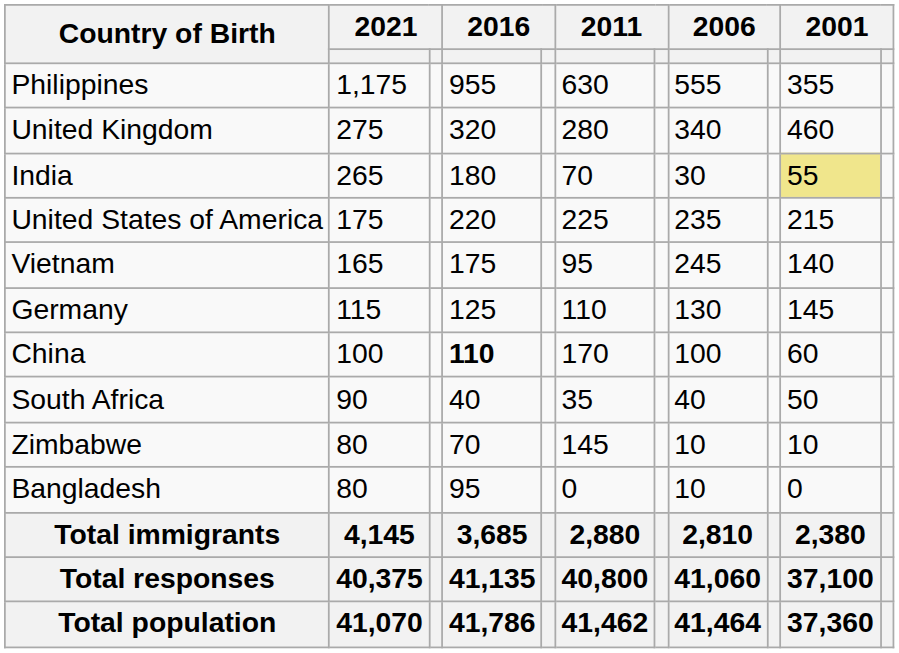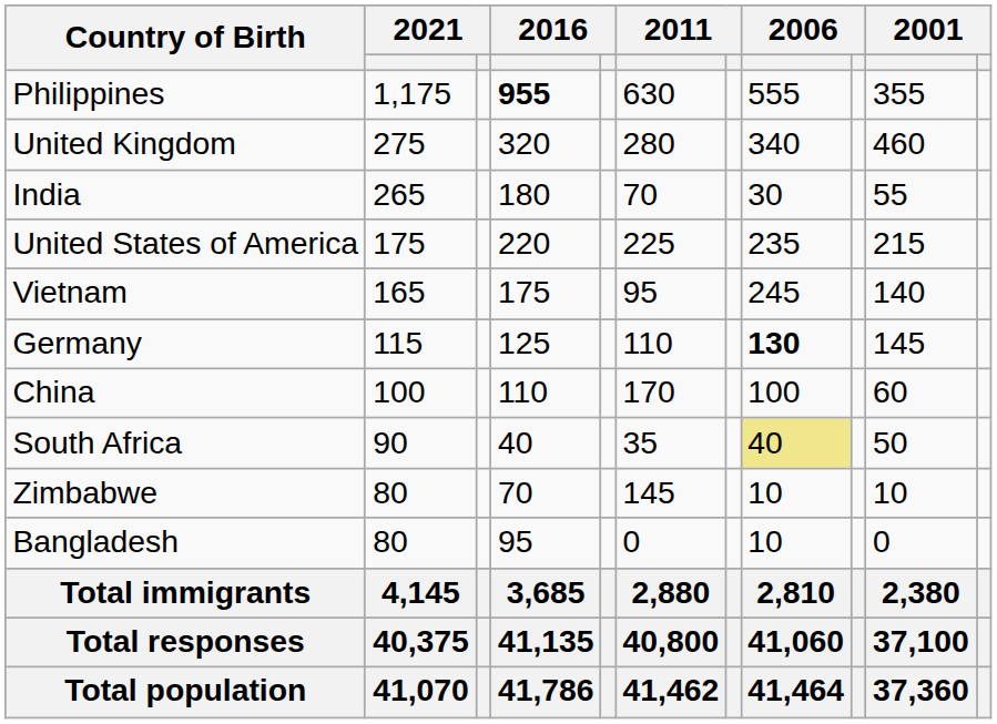Philippines | column 4: normal -> bold
India | column 10: khaki background -> no background
Germany | column 8: normal -> bold
China | column 4: bold -> normal
South Africa | column 8: no background -> khaki background
